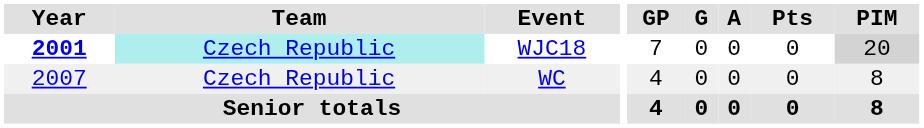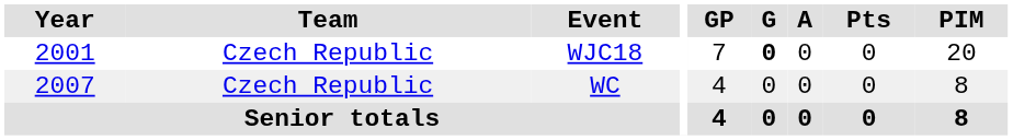WJC18 | Year: bold -> normal
WJC18 | Team: paleturquoise background -> no background
WJC18 | G: normal -> bold
WJC18 | PIM: lightgrey background -> no background
